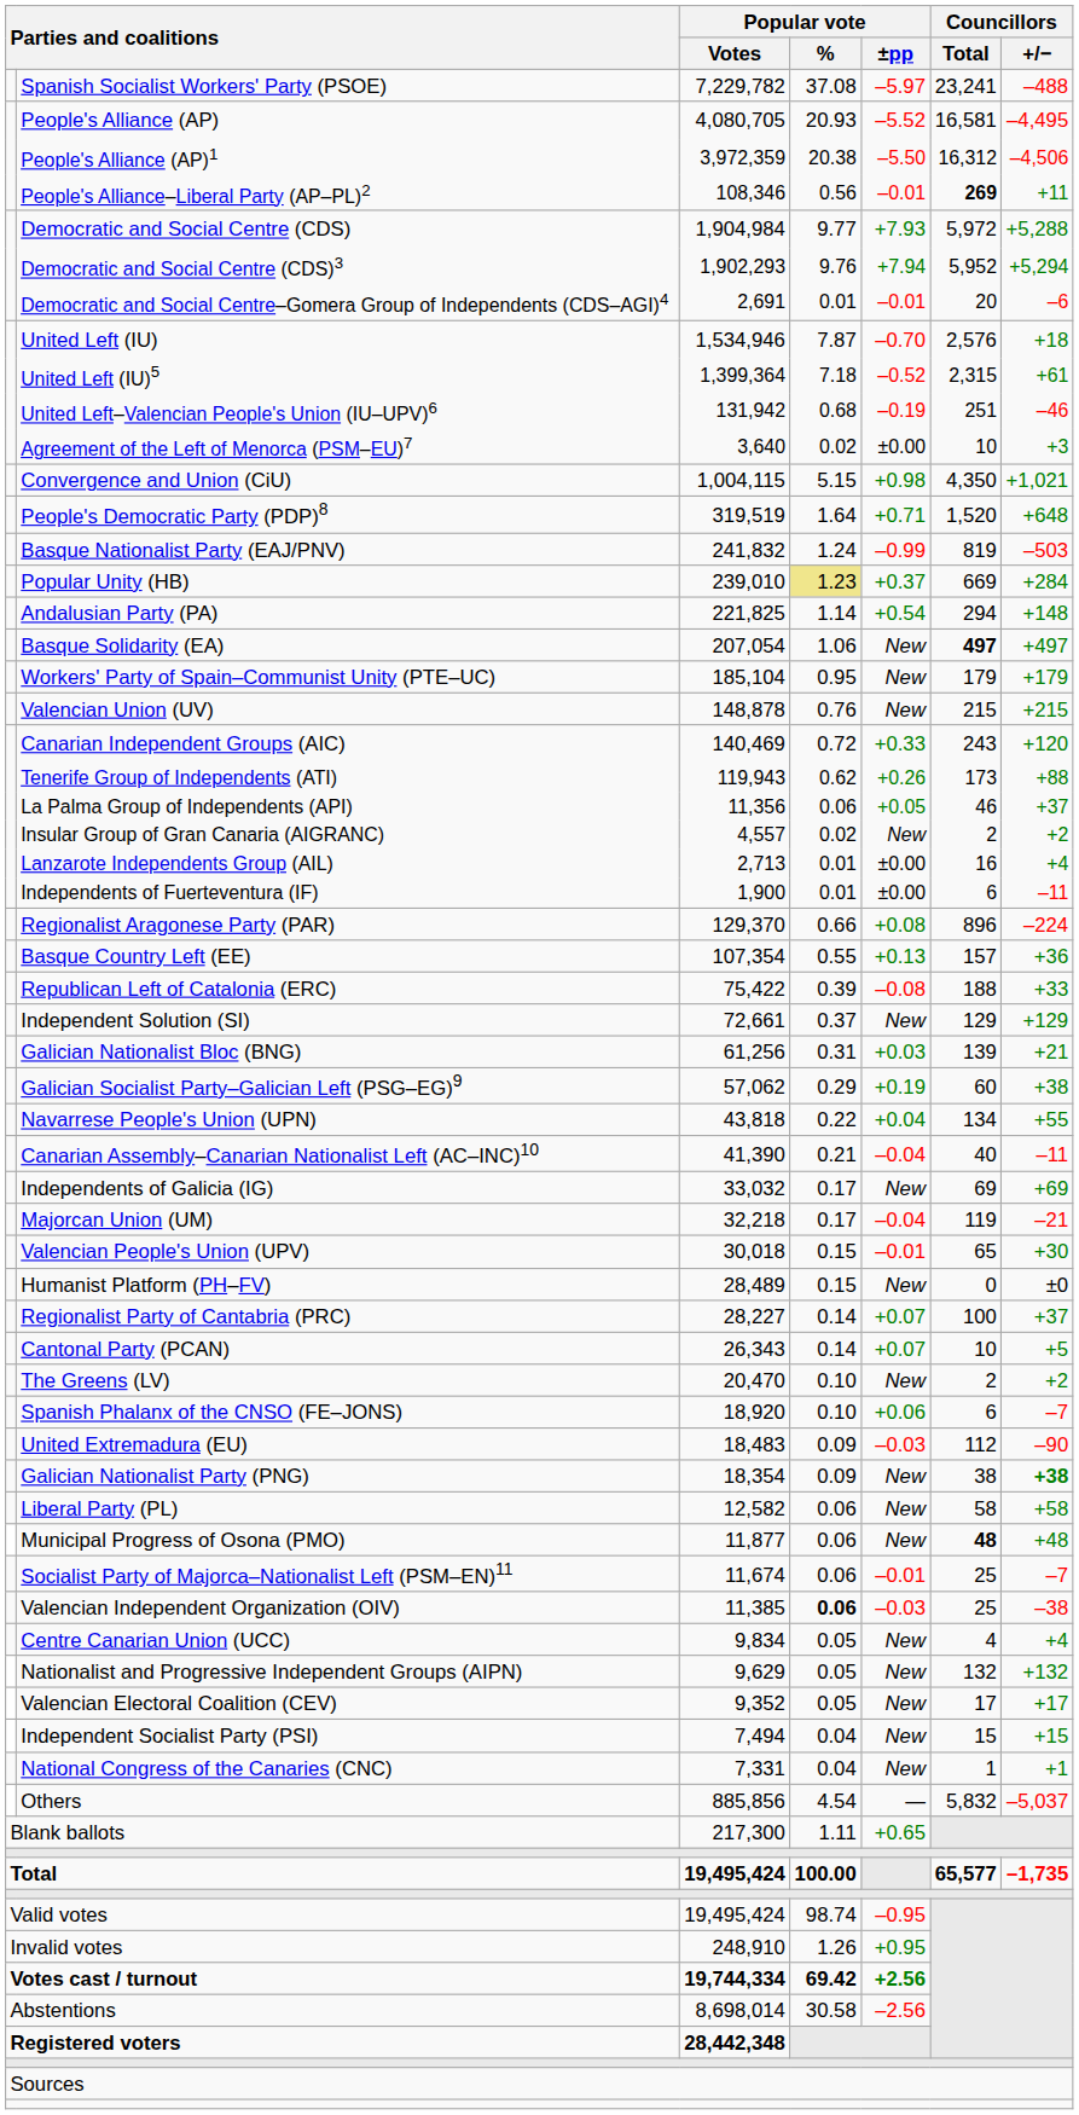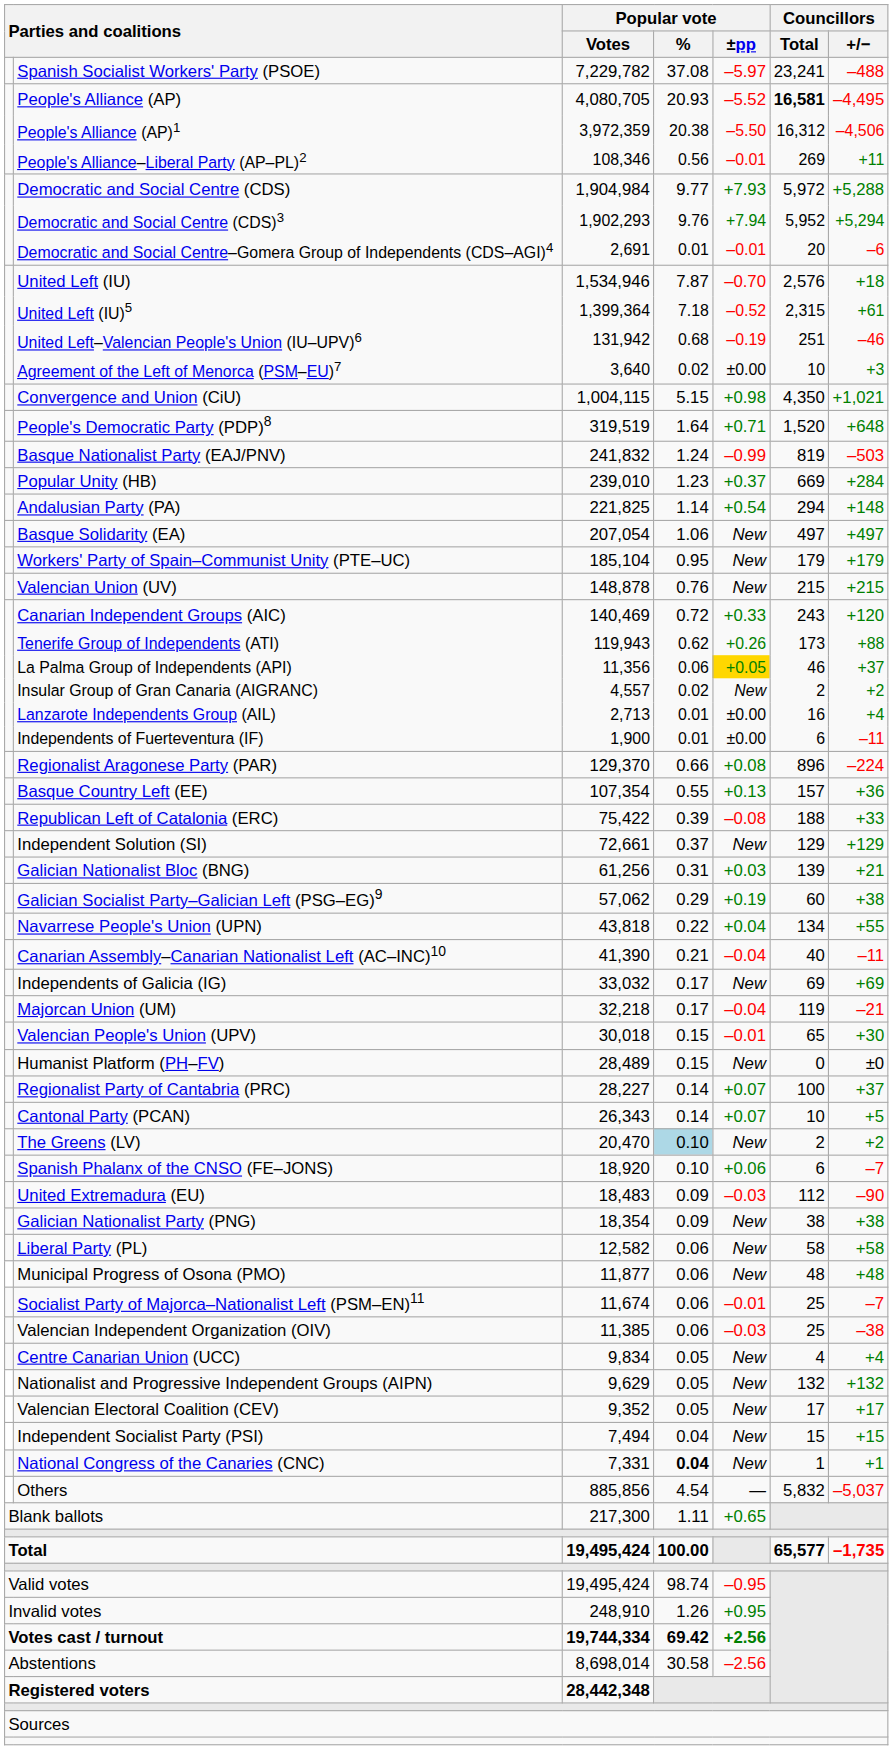People's Alliance (AP) | Councillors / Total: normal -> bold
People's Alliance–Liberal Party (AP–PL)2 | Councillors / Total: bold -> normal
Popular Unity (HB) | Popular vote / %: khaki background -> no background
Basque Solidarity (EA) | Councillors / Total: bold -> normal
La Palma Group of Independents (API) | Popular vote / ±pp: no background -> gold background
The Greens (LV) | Popular vote / %: no background -> lightblue background
Galician Nationalist Party (PNG) | Councillors / +/−: bold -> normal
Municipal Progress of Osona (PMO) | Councillors / Total: bold -> normal
Valencian Independent Organization (OIV) | Popular vote / %: bold -> normal
National Congress of the Canaries (CNC) | Popular vote / %: normal -> bold
